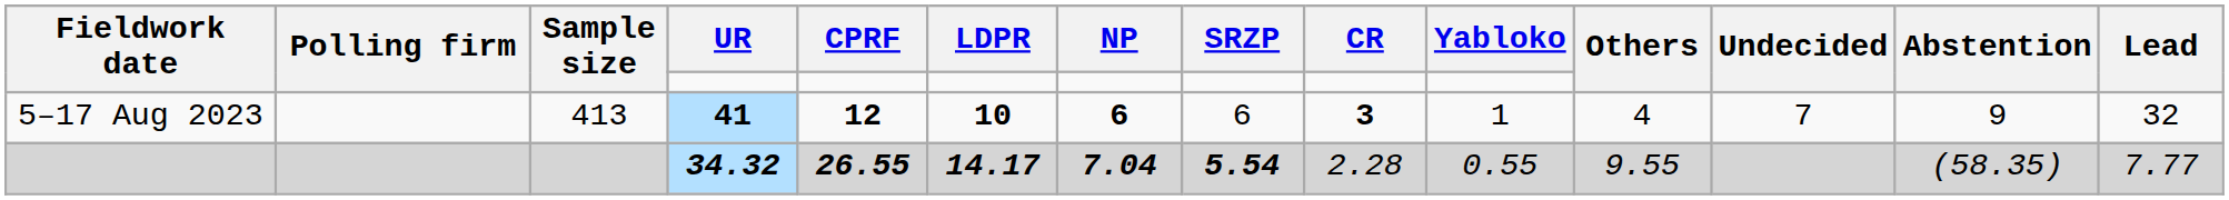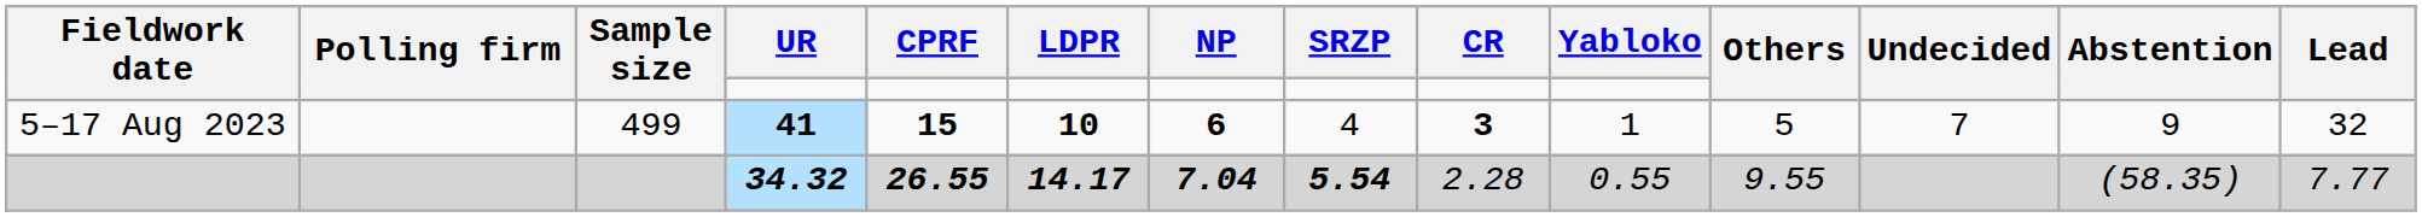5–17 Aug 2023 | Sample size: 413 -> 499
5–17 Aug 2023 | CPRF: 12 -> 15
5–17 Aug 2023 | SRZP: 6 -> 4
5–17 Aug 2023 | Others: 4 -> 5
